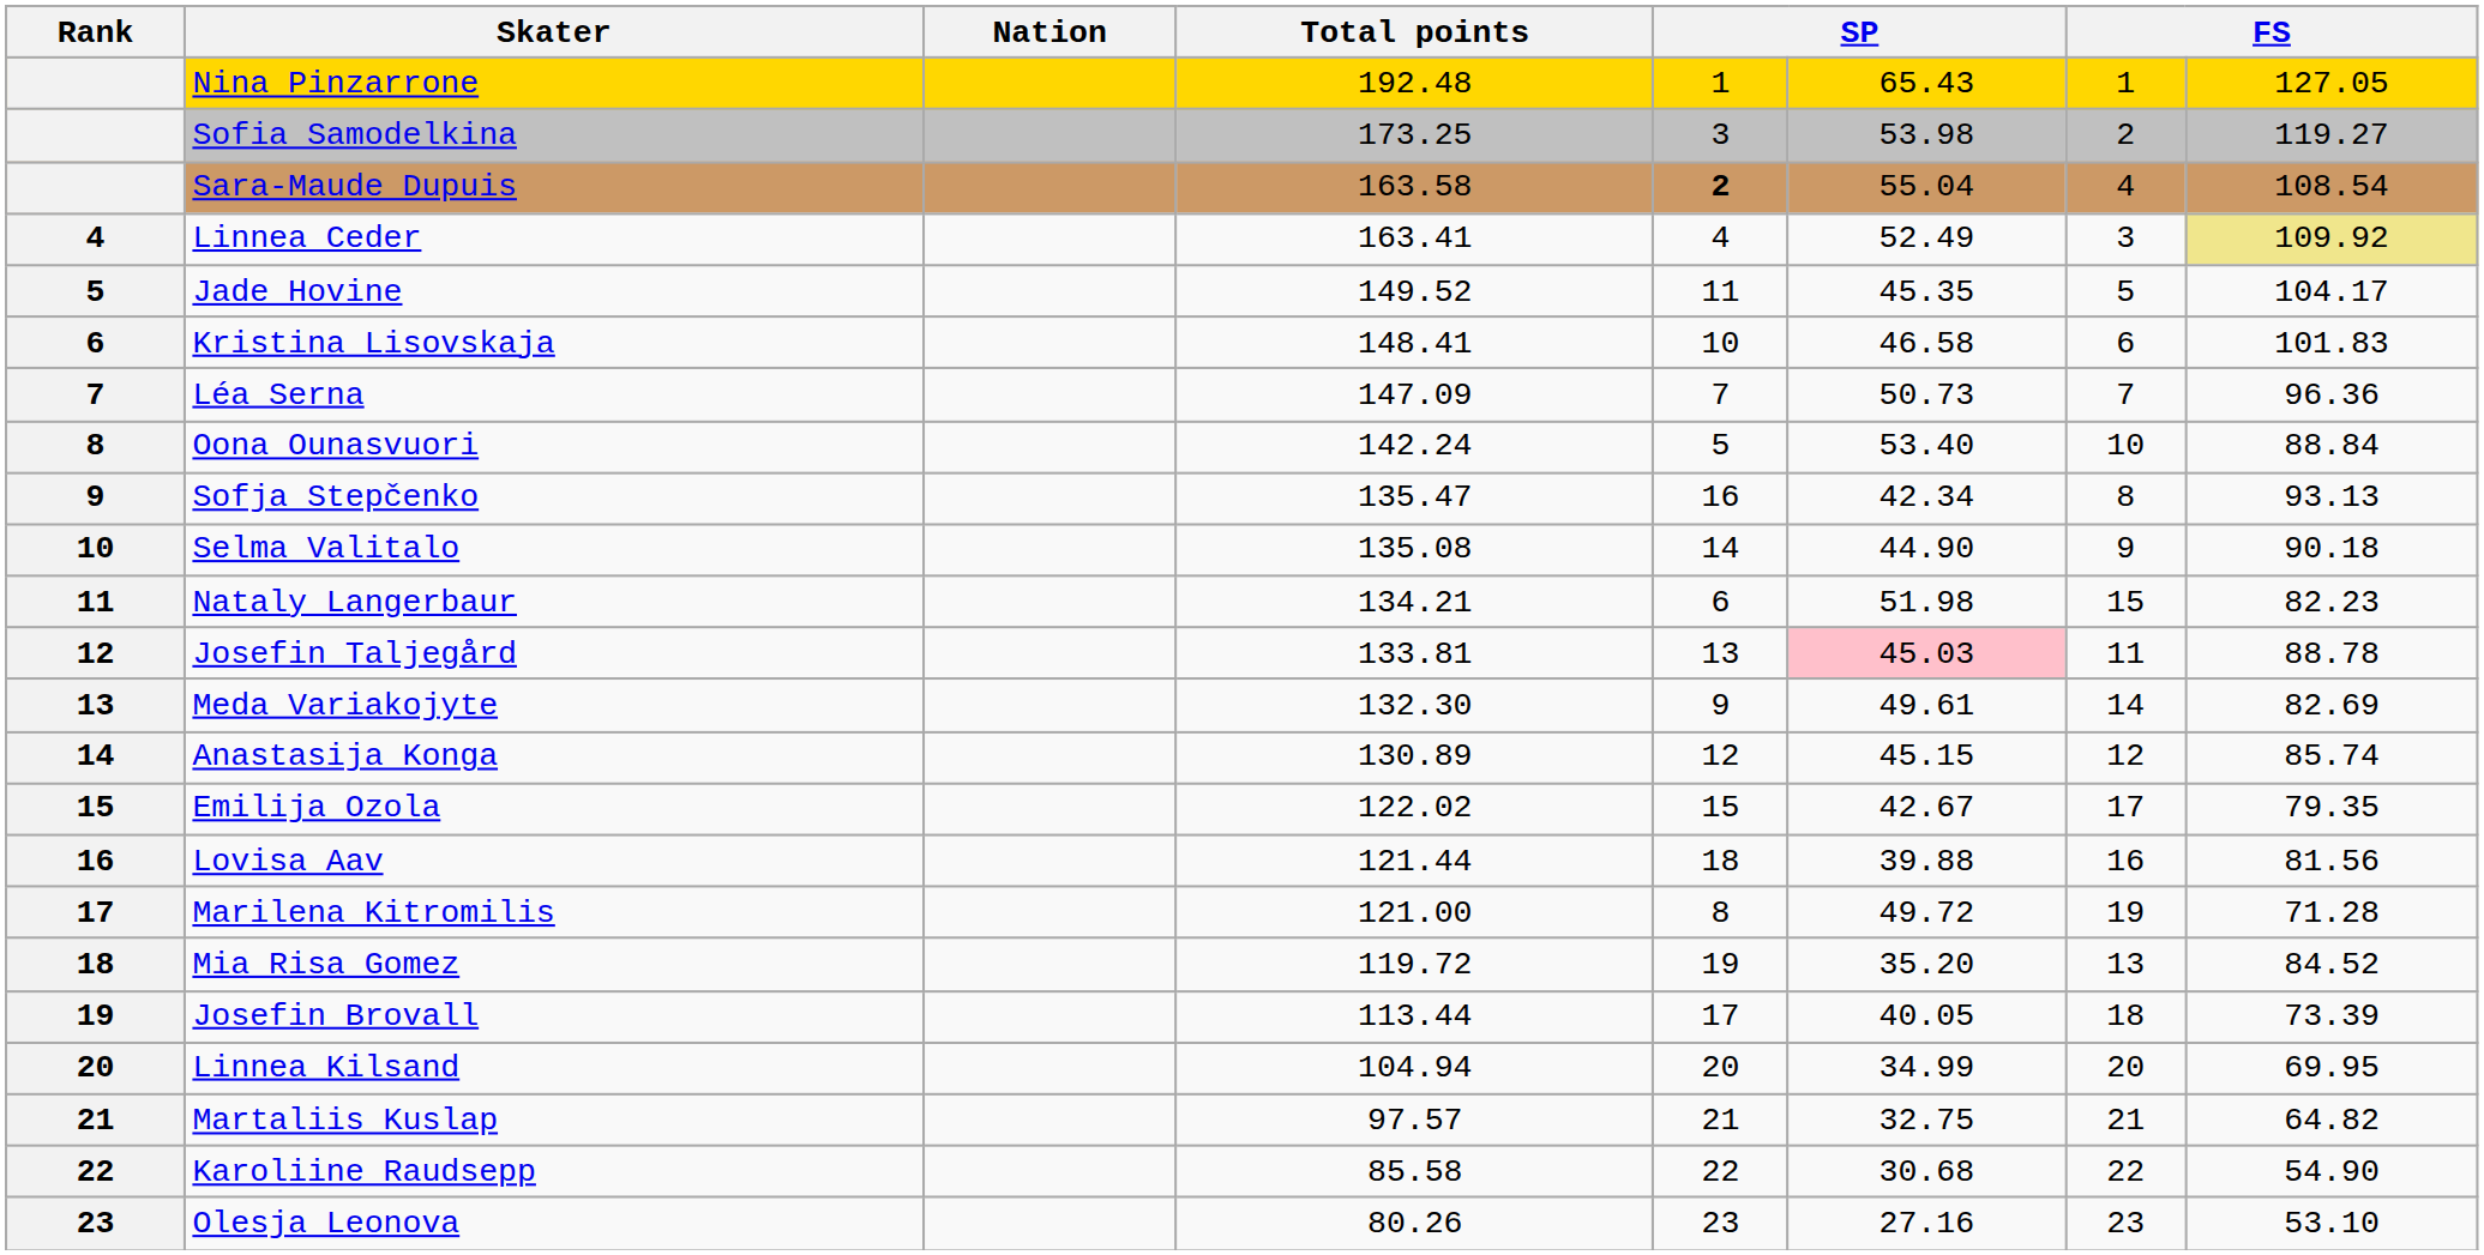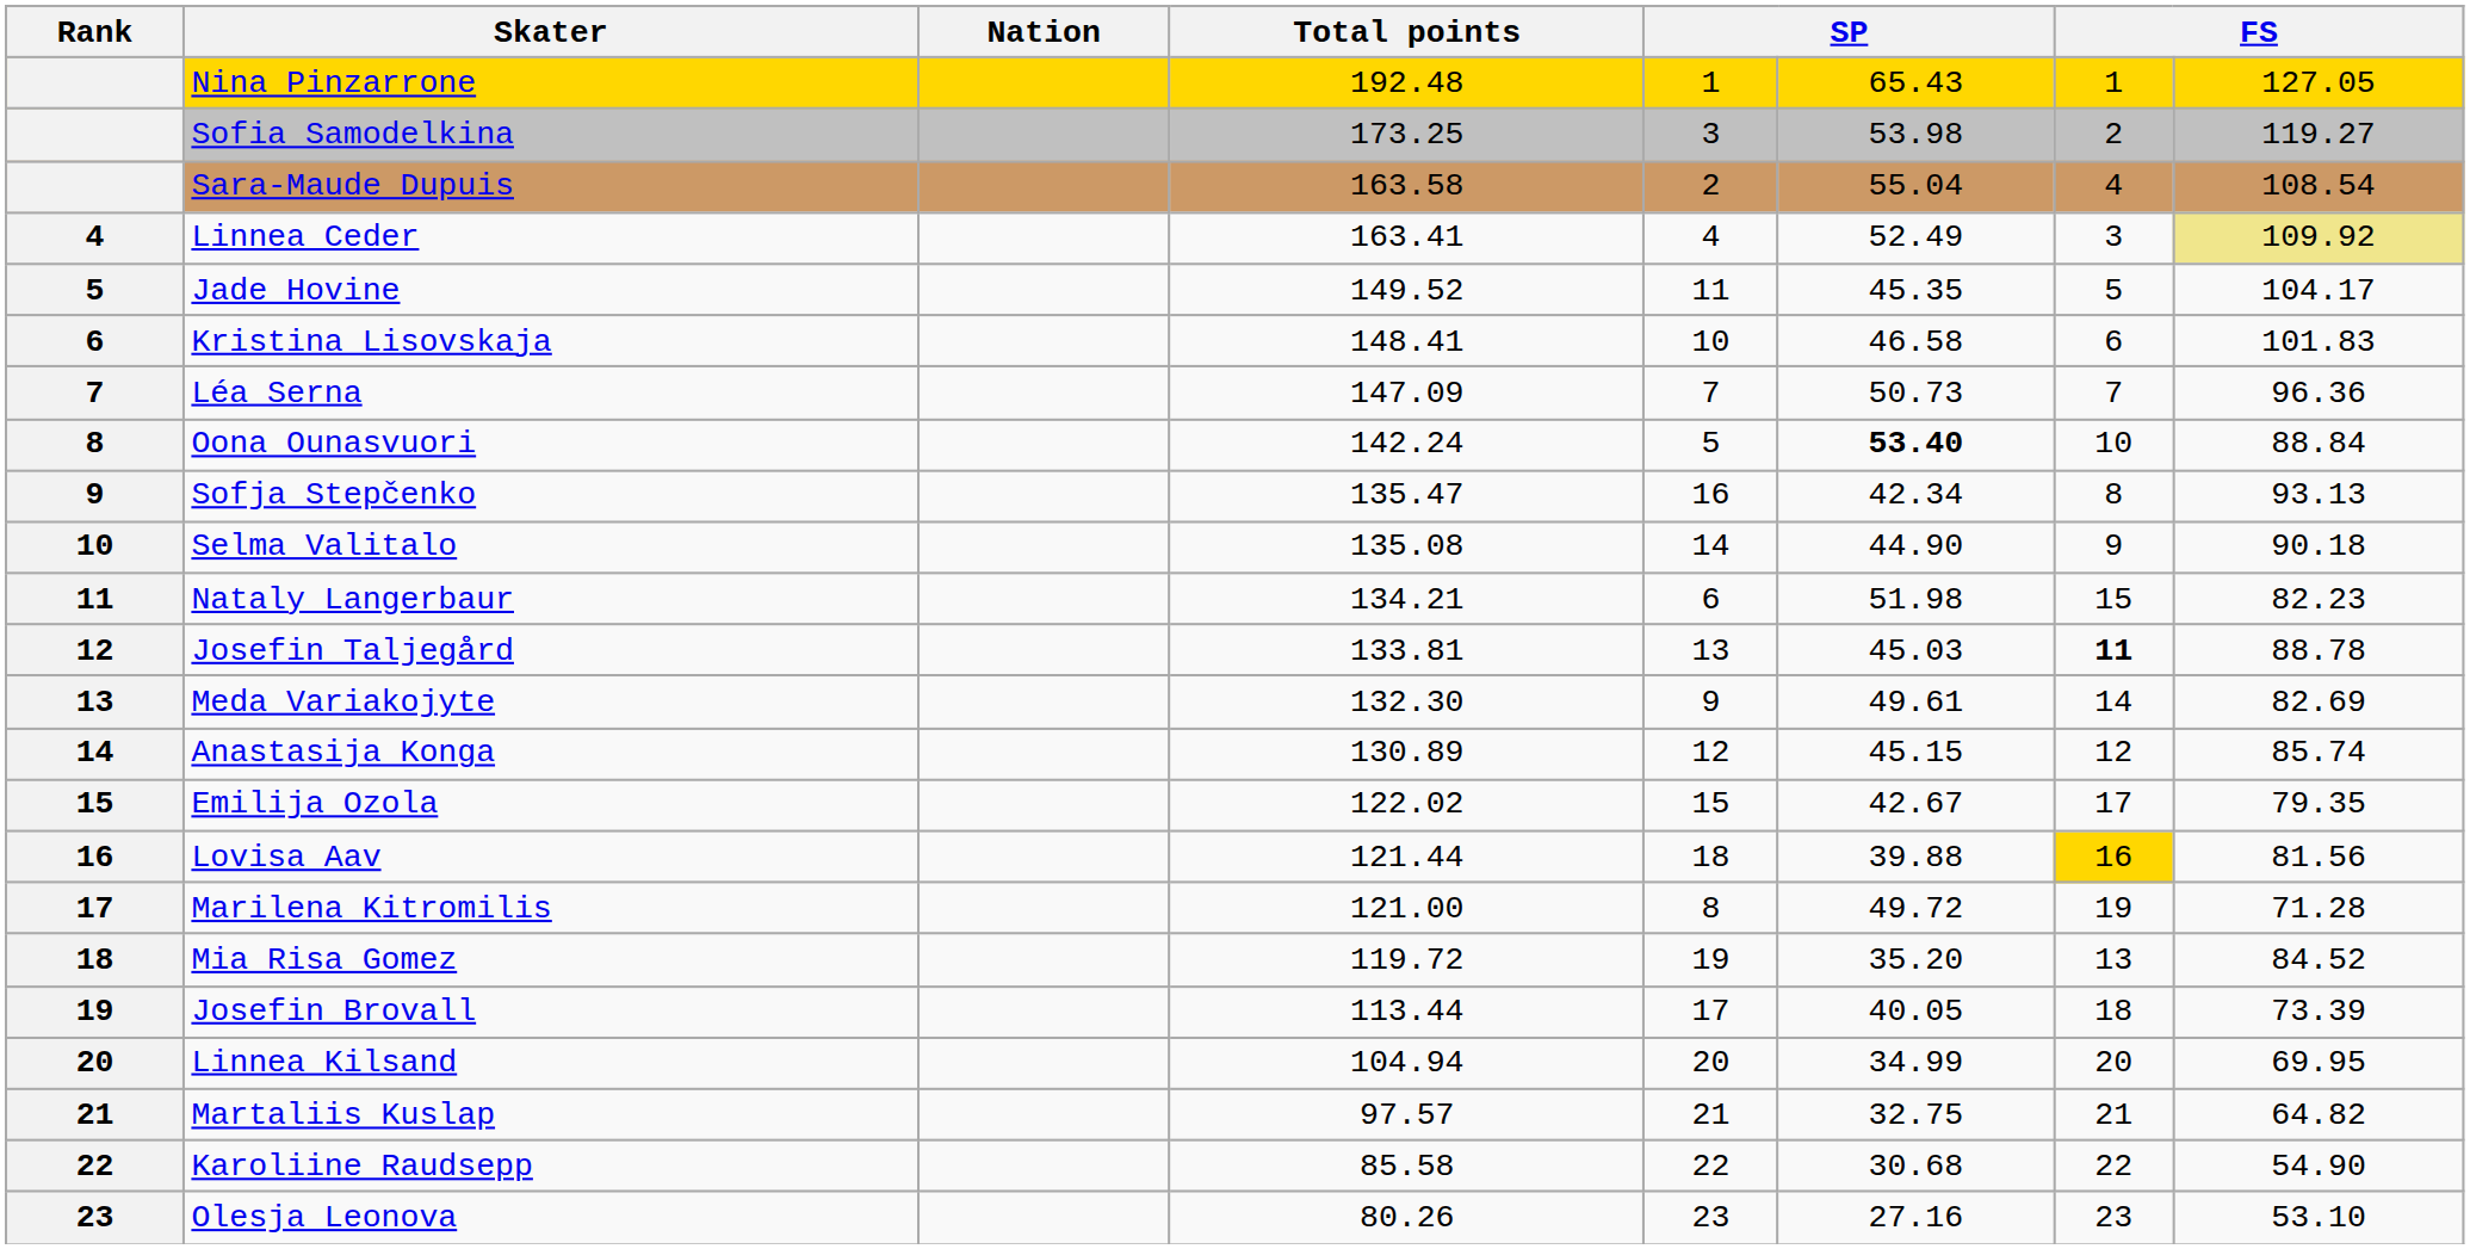Sara-Maude Dupuis | column 5: bold -> normal
Oona Ounasvuori | column 6: normal -> bold
Josefin Taljegård | column 6: pink background -> no background
Josefin Taljegård | column 7: normal -> bold
Lovisa Aav | column 7: no background -> gold background
